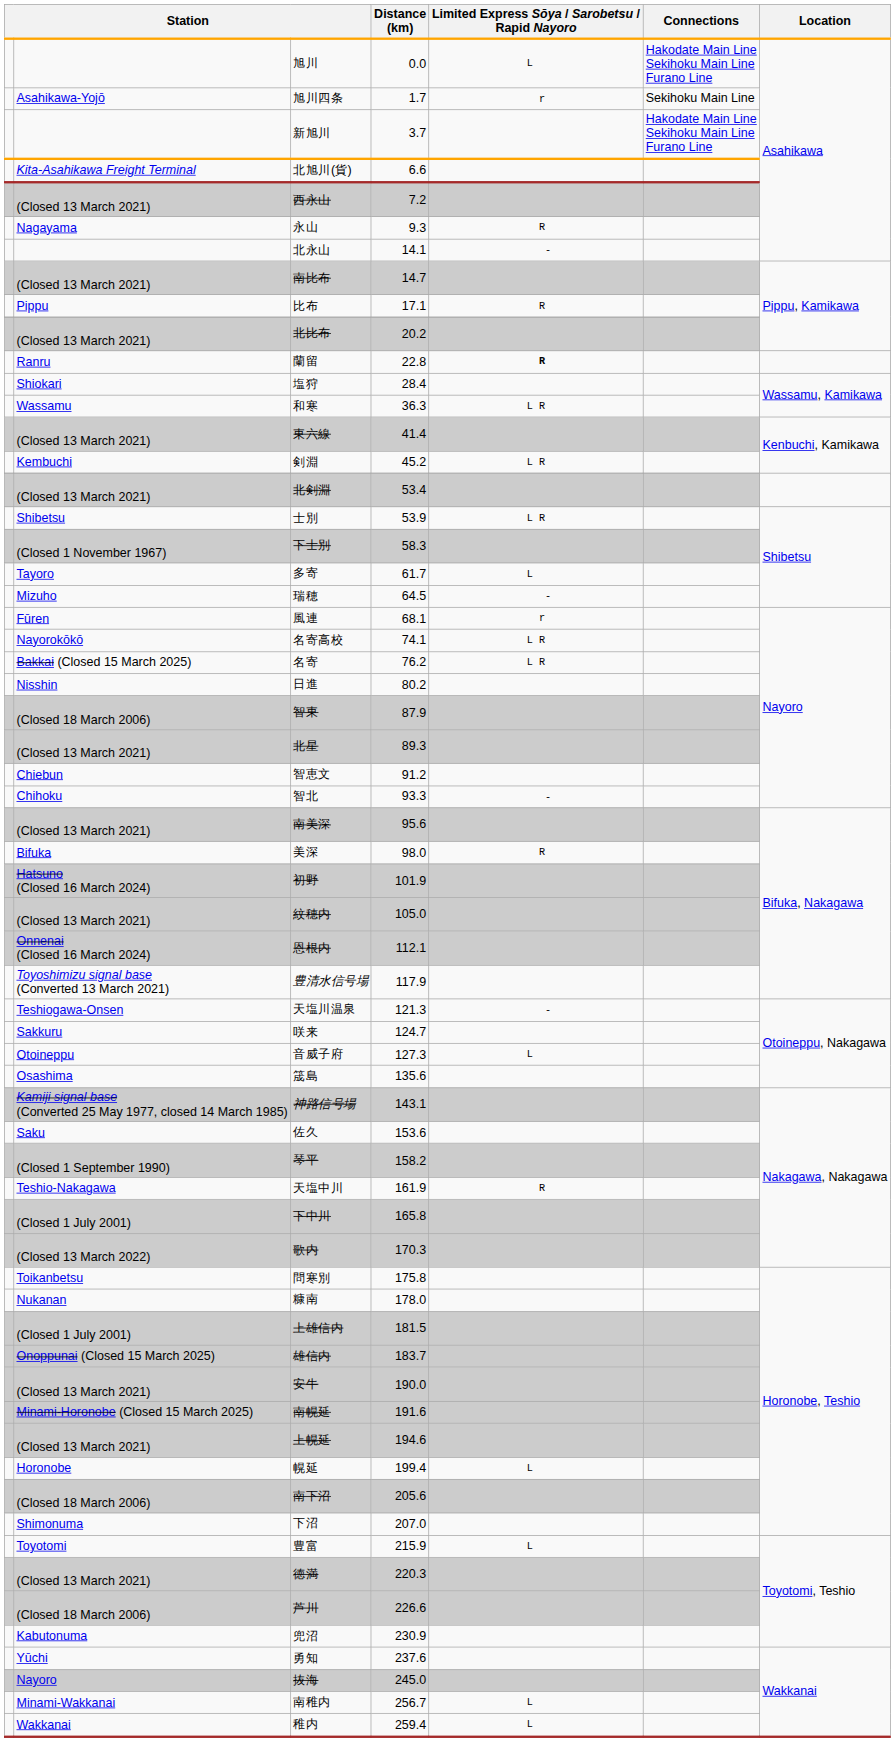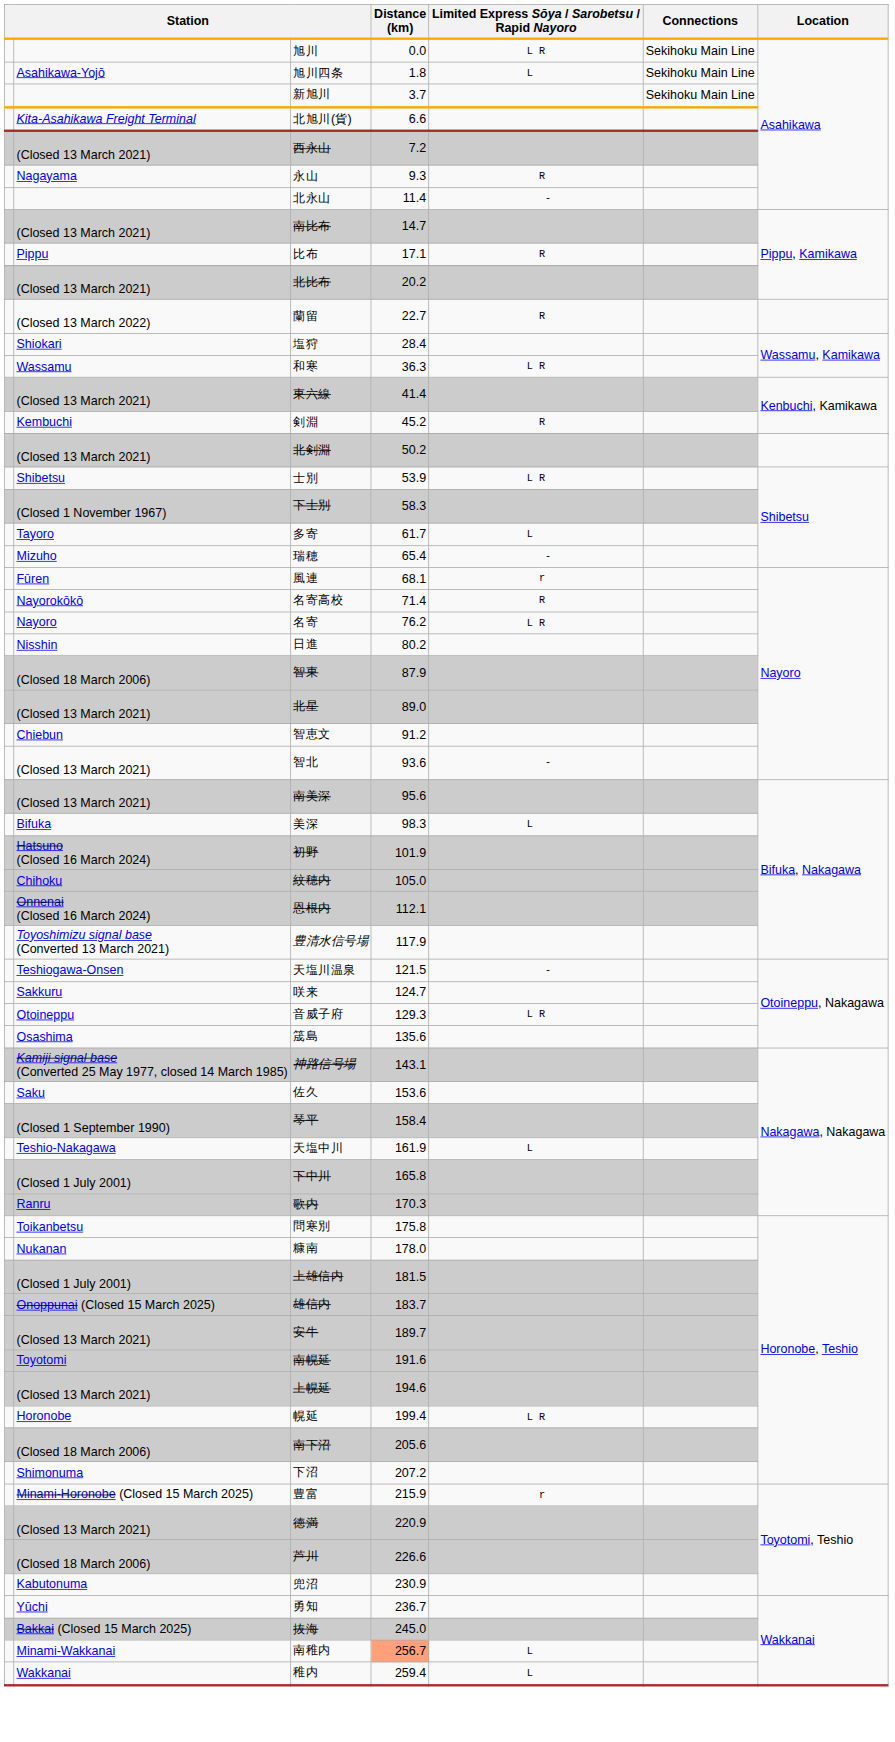旭川 | Limited Express Sōya / Sarobetsu / Rapid Nayoro: L -> L R
旭川 | Connections: Hakodate Main Line Sekihoku Main Line Furano Line -> Sekihoku Main Line
旭川四条 | Distance (km): 1.7 -> 1.8
旭川四条 | Limited Express Sōya / Sarobetsu / Rapid Nayoro: r -> L
新旭川 | Connections: Hakodate Main Line Sekihoku Main Line Furano Line -> Sekihoku Main Line
北永山 | Distance (km): 14.1 -> 11.4
蘭留 | column 2: Ranru -> (Closed 13 March 2022)
蘭留 | Distance (km): 22.8 -> 22.7
蘭留 | Limited Express Sōya / Sarobetsu / Rapid Nayoro: bold -> normal
剣淵 | Limited Express Sōya / Sarobetsu / Rapid Nayoro: L R -> R
北剣淵 | Distance (km): 53.4 -> 50.2
瑞穂 | Distance (km): 64.5 -> 65.4
名寄高校 | Distance (km): 74.1 -> 71.4
名寄高校 | Limited Express Sōya / Sarobetsu / Rapid Nayoro: L R -> R
名寄 | column 2: Bakkai (Closed 15 March 2025) -> Nayoro
北星 | Distance (km): 89.3 -> 89.0
智北 | column 2: Chihoku -> (Closed 13 March 2021)
智北 | Distance (km): 93.3 -> 93.6
美深 | Distance (km): 98.0 -> 98.3
美深 | Limited Express Sōya / Sarobetsu / Rapid Nayoro: R -> L
紋穂内 | column 2: (Closed 13 March 2021) -> Chihoku
天塩川温泉 | Distance (km): 121.3 -> 121.5
音威子府 | Distance (km): 127.3 -> 129.3
音威子府 | Limited Express Sōya / Sarobetsu / Rapid Nayoro: L -> L R
琴平 | Distance (km): 158.2 -> 158.4
天塩中川 | Limited Express Sōya / Sarobetsu / Rapid Nayoro: R -> L
歌内 | column 2: (Closed 13 March 2022) -> Ranru
安牛 | Distance (km): 190.0 -> 189.7
南幌延 | column 2: Minami-Horonobe (Closed 15 March 2025) -> Toyotomi
幌延 | Limited Express Sōya / Sarobetsu / Rapid Nayoro: L -> L R
下沼 | Distance (km): 207.0 -> 207.2
豊富 | column 2: Toyotomi -> Minami-Horonobe (Closed 15 March 2025)
豊富 | Limited Express Sōya / Sarobetsu / Rapid Nayoro: L -> r
徳満 | Distance (km): 220.3 -> 220.9
勇知 | Distance (km): 237.6 -> 236.7
抜海 | column 2: Nayoro -> Bakkai (Closed 15 March 2025)
南稚内 | Distance (km): no background -> lightsalmon background
